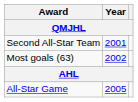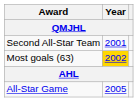Most goals (63) | Year: no background -> gold background
